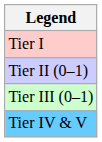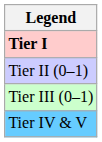row 2 | column 1: normal -> bold
